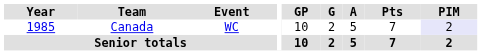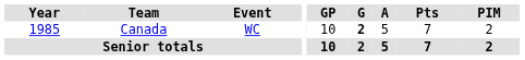Canada | G: normal -> bold
Canada | PIM: lavender background -> no background
